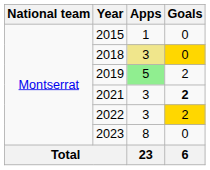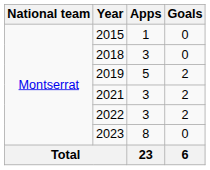2018 | Apps: khaki background -> no background
2018 | Goals: gold background -> no background
2019 | Apps: lightgreen background -> no background
2021 | Goals: bold -> normal
2022 | Goals: gold background -> no background
